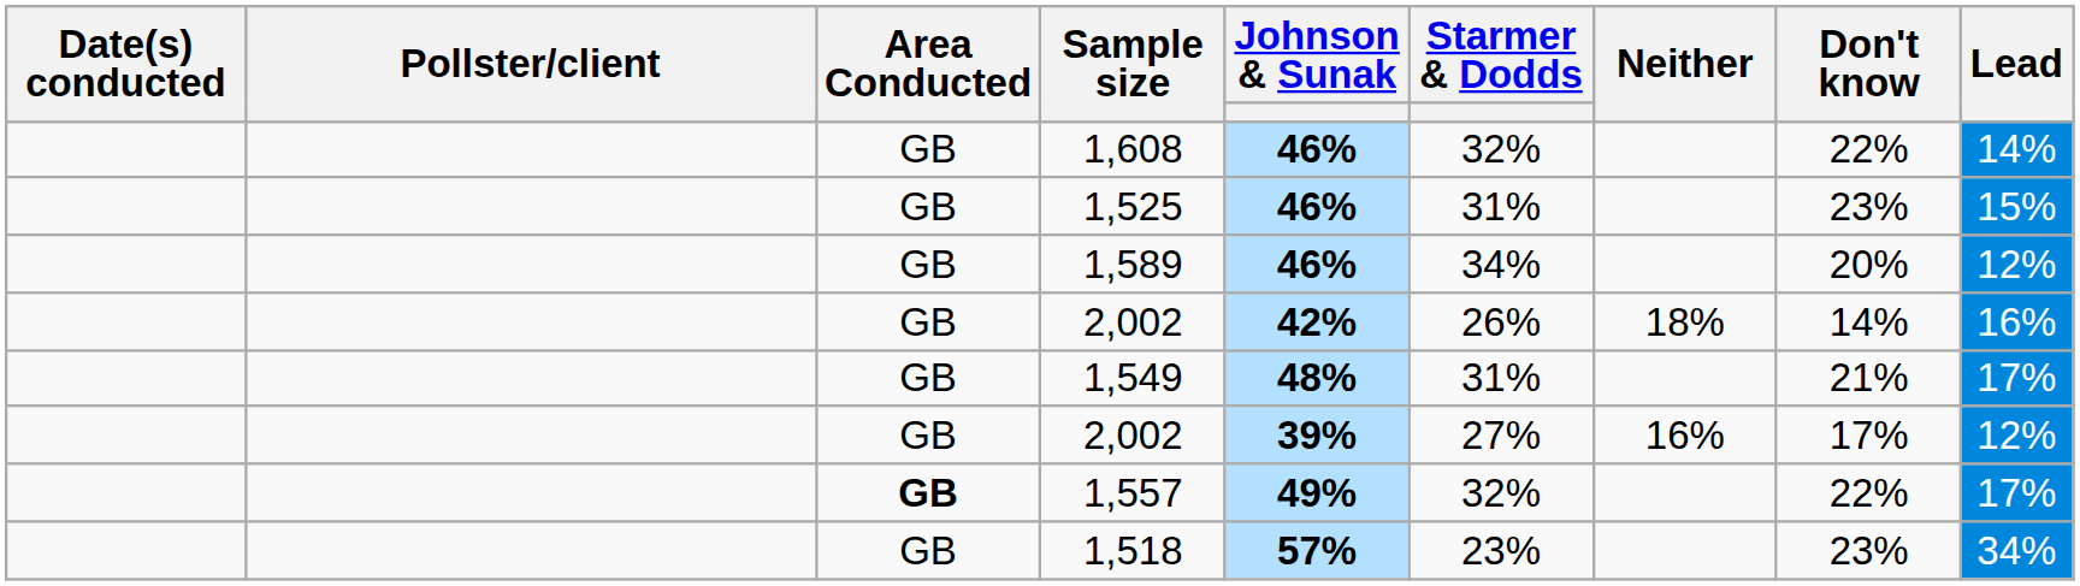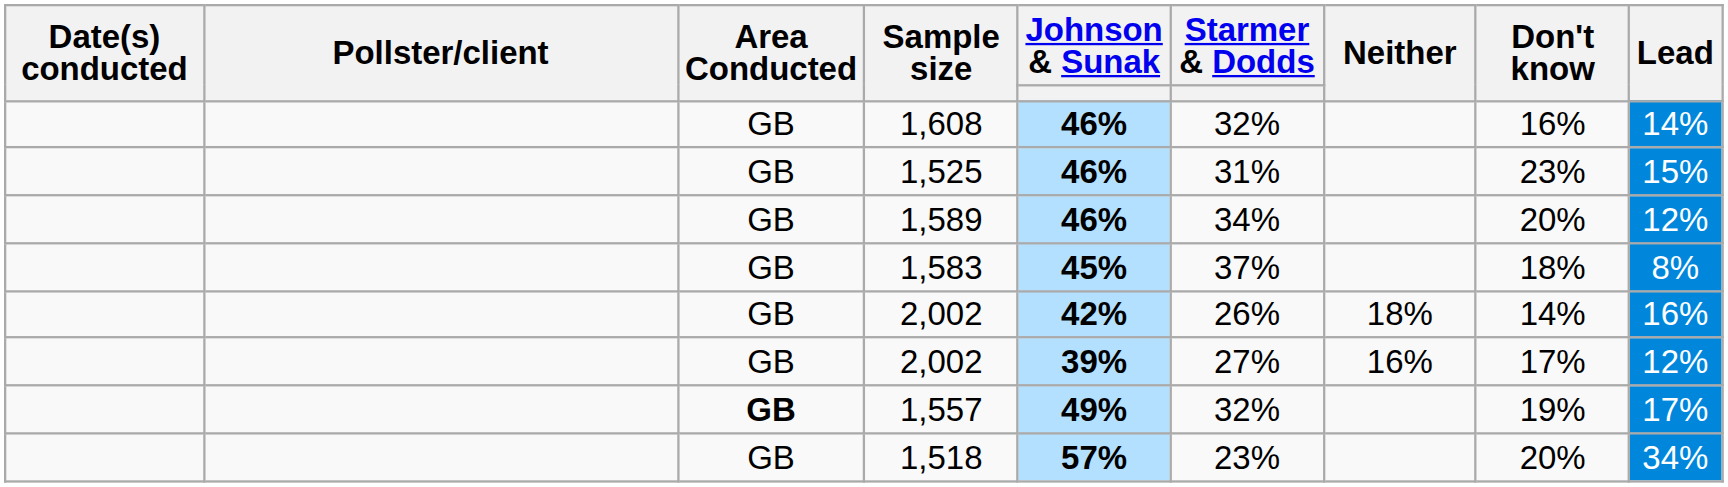1,608 | Don't know: 22% -> 16%
+ row: GB | 1,583 | 45% | 37% | 18% | 8%
- row: GB | 1,549 | 48% | 31% | 21% | 17%
1,557 | Don't know: 22% -> 19%
1,518 | Don't know: 23% -> 20%
